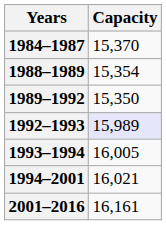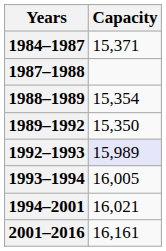1984–1987 | Capacity: 15,370 -> 15,371
+ row: 1987–1988
